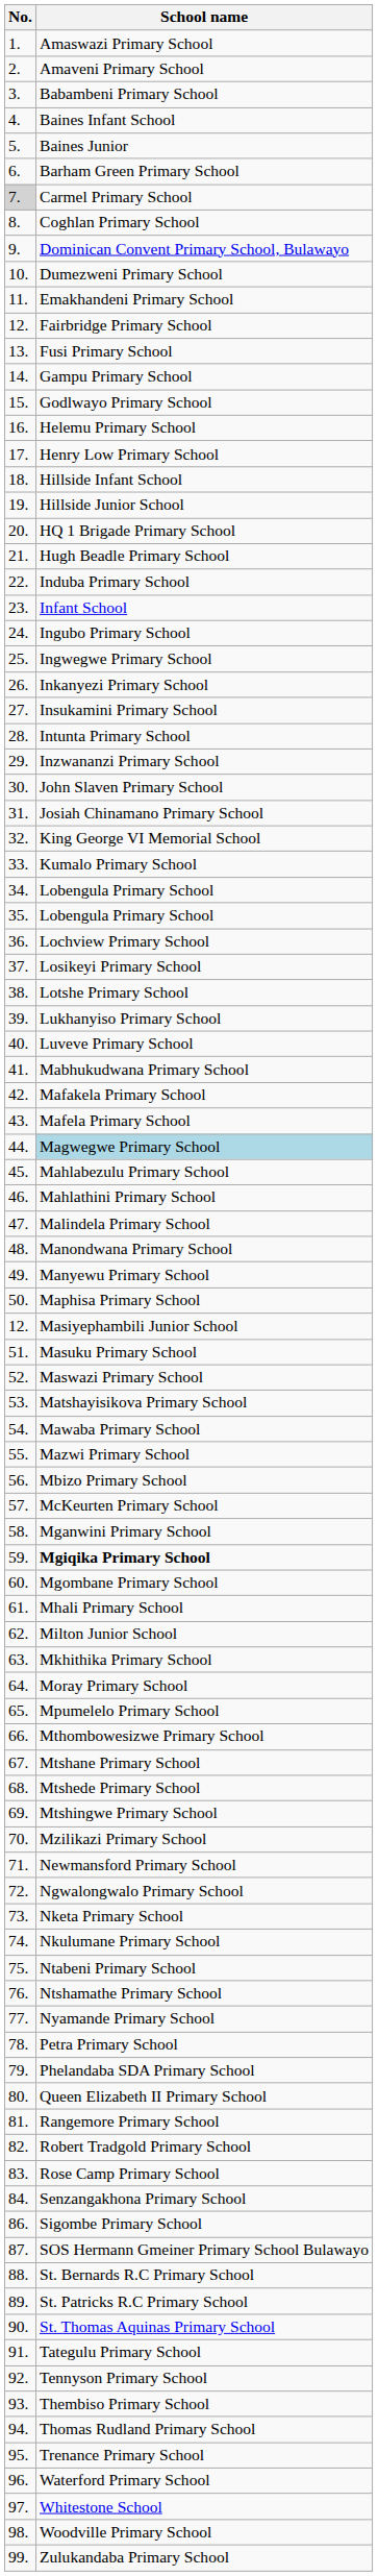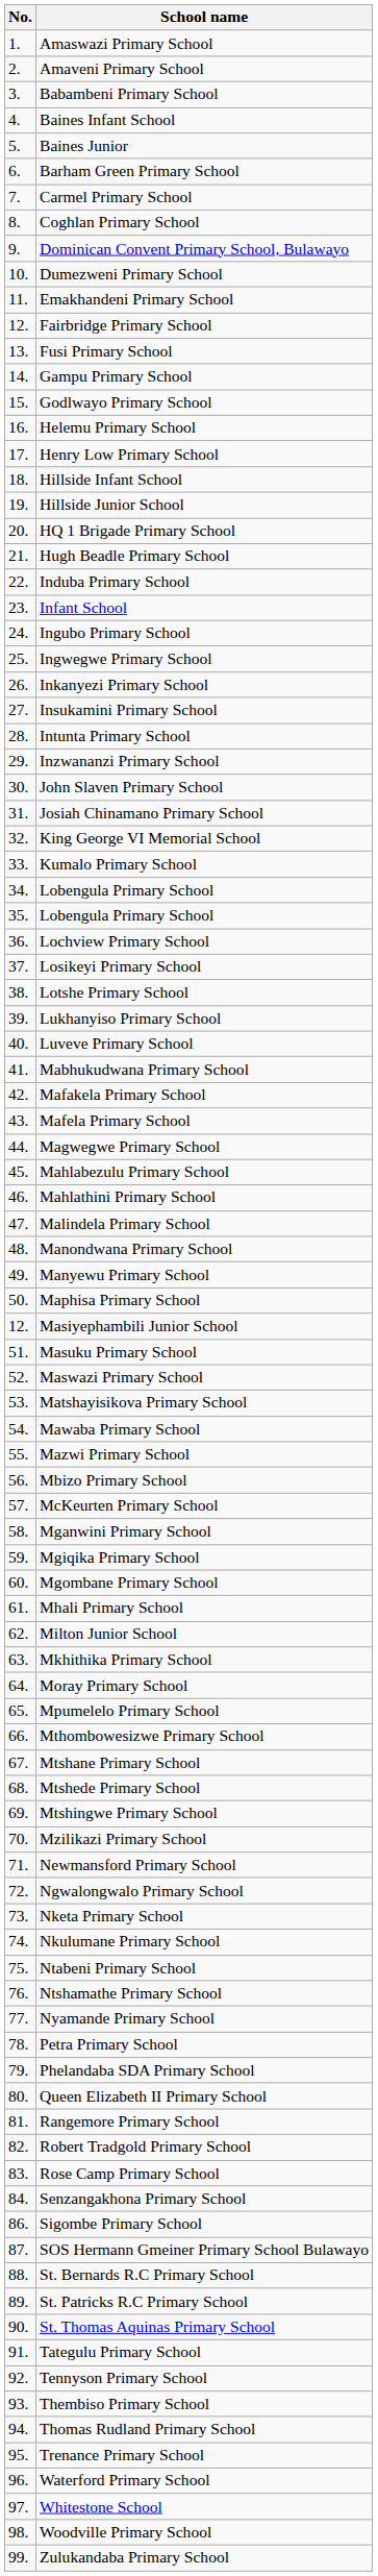row 8 | No.: lightgrey background -> no background
row 45 | School name: lightblue background -> no background
row 61 | School name: bold -> normal
